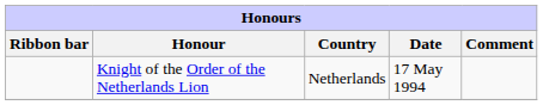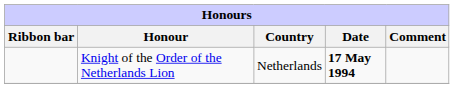Knight of the Order of the Netherlands Lion | Date: normal -> bold
